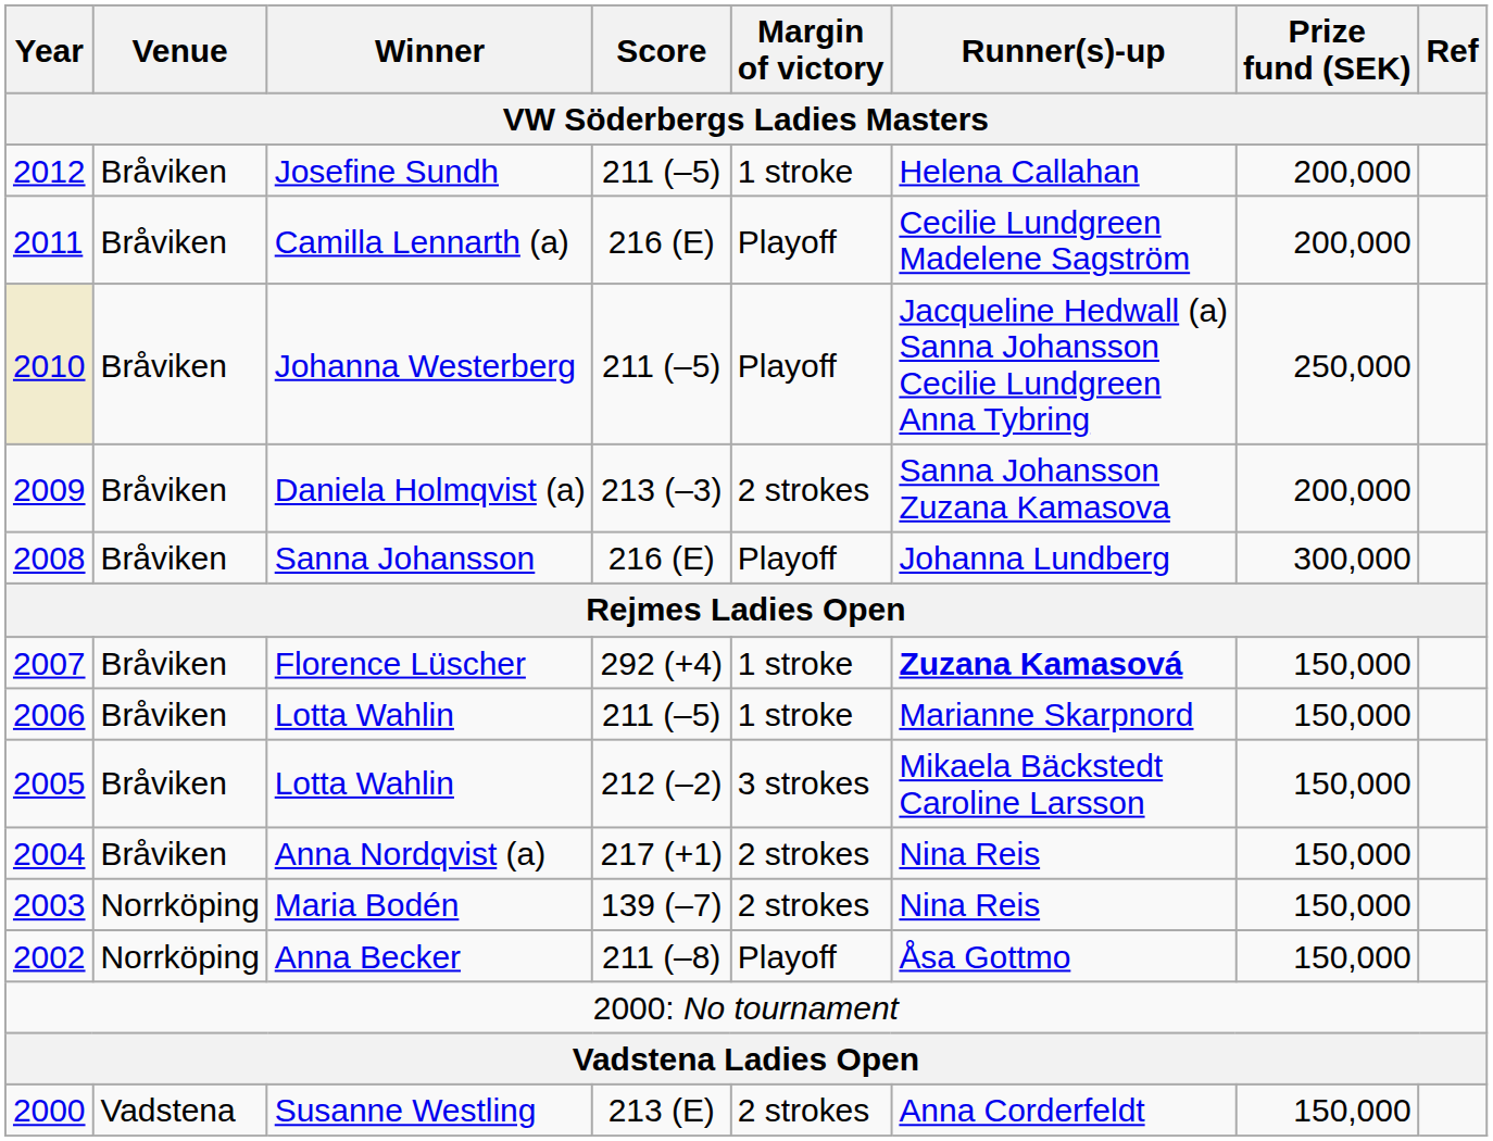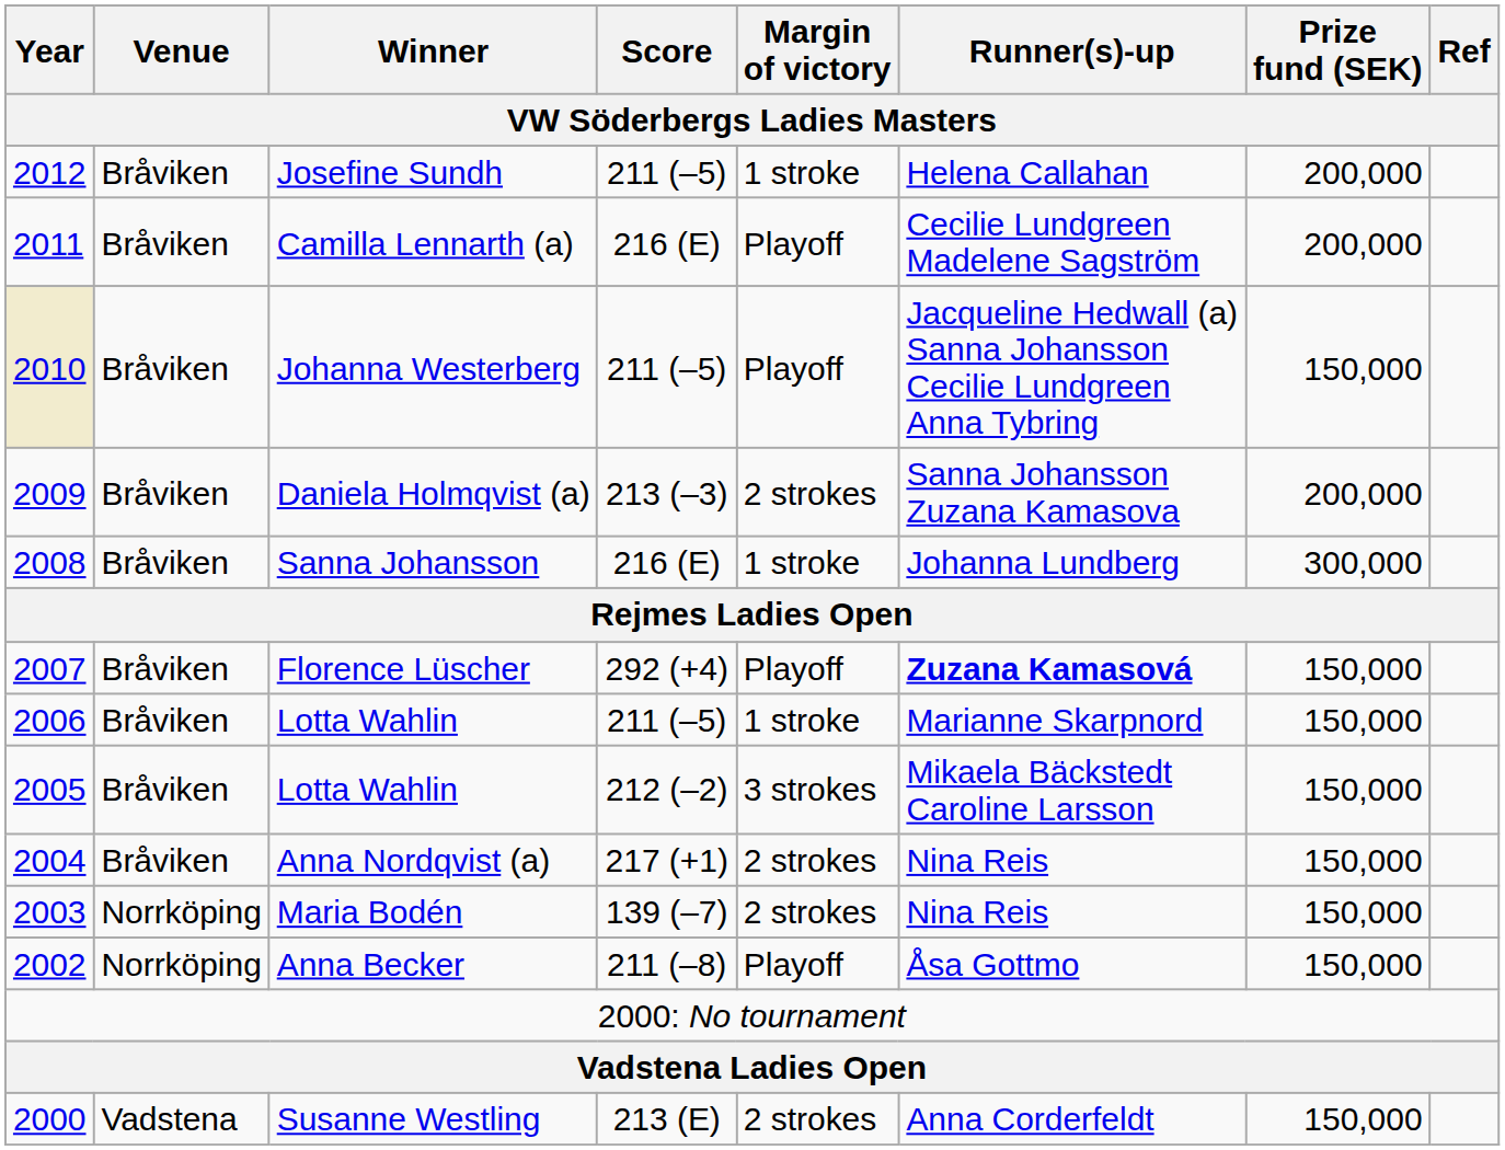Johanna Westerberg | Prize fund (SEK): 250,000 -> 150,000
Sanna Johansson | Margin of victory: Playoff -> 1 stroke
Florence Lüscher | Margin of victory: 1 stroke -> Playoff
